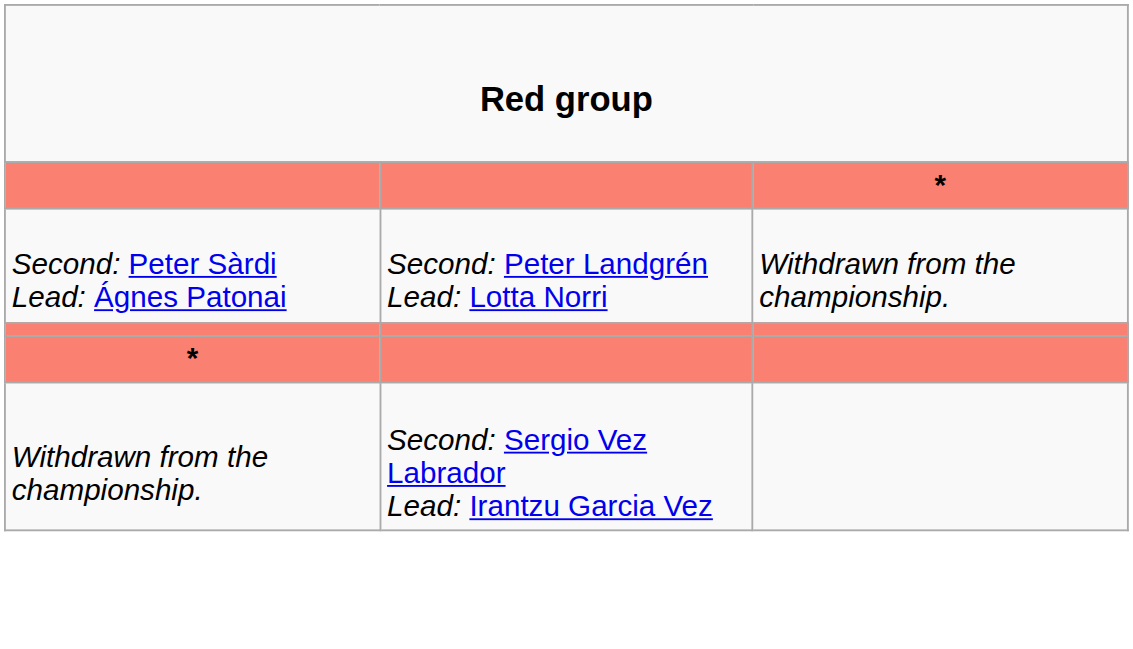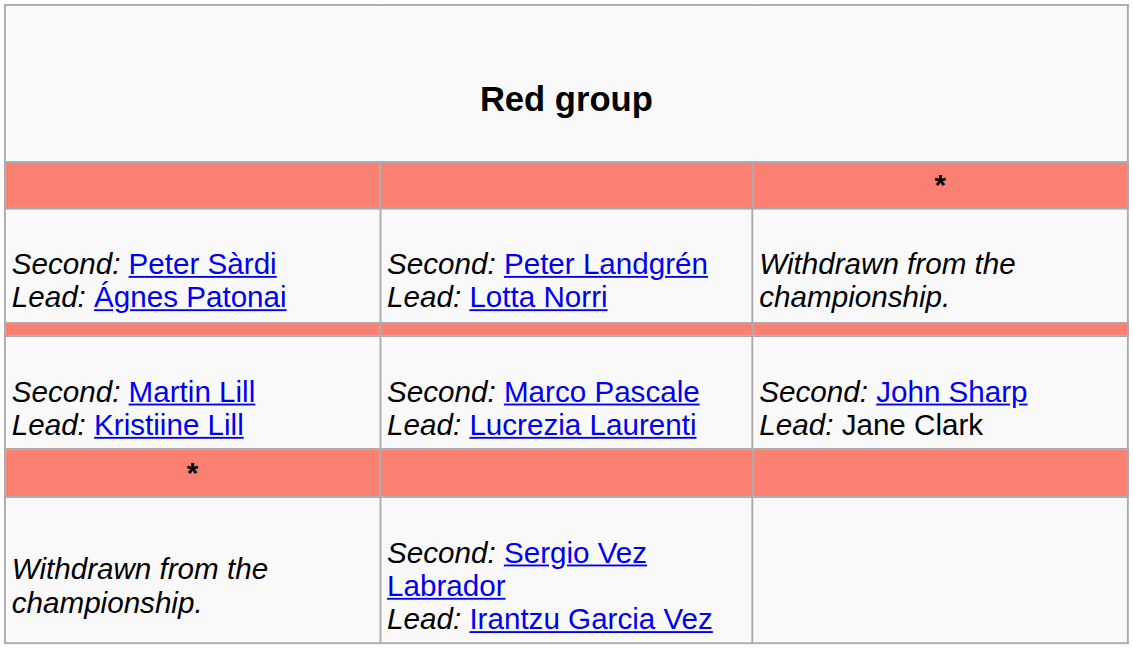+ row: Second: Martin Lill Lead: Kristiine Lill | Second: Marco Pascale Lead: Lucrezia Laurenti | Second: John Sharp Lead: Jane Clark
